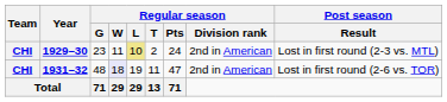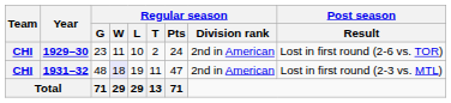1929–30 | Regular season / L: khaki background -> no background
1929–30 | Post season / Result: Lost in first round (2-3 vs. MTL) -> Lost in first round (2-6 vs. TOR)
1931–32 | Post season / Result: Lost in first round (2-6 vs. TOR) -> Lost in first round (2-3 vs. MTL)
